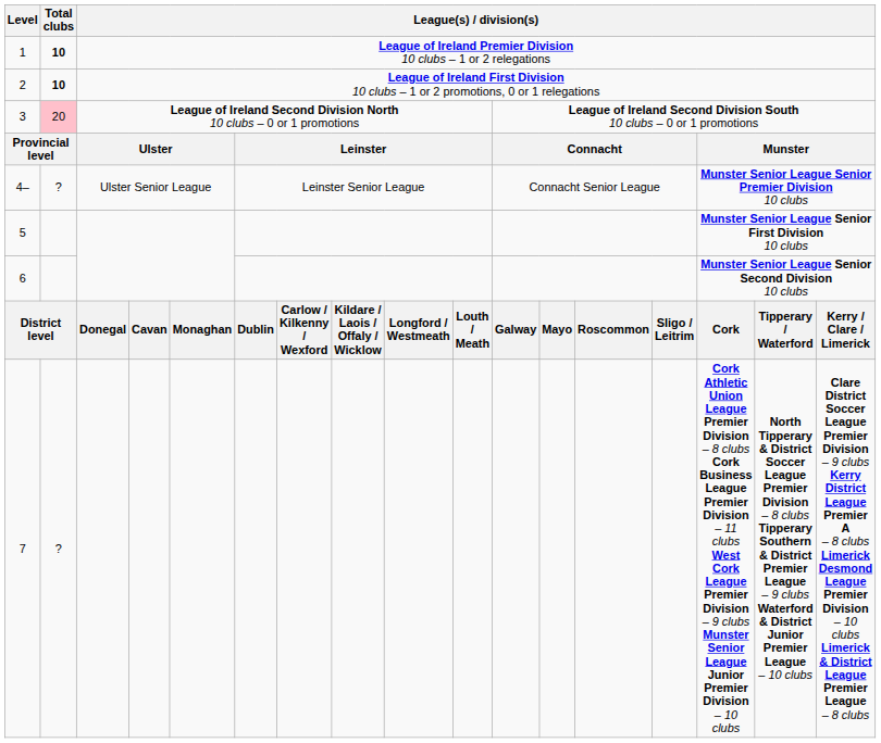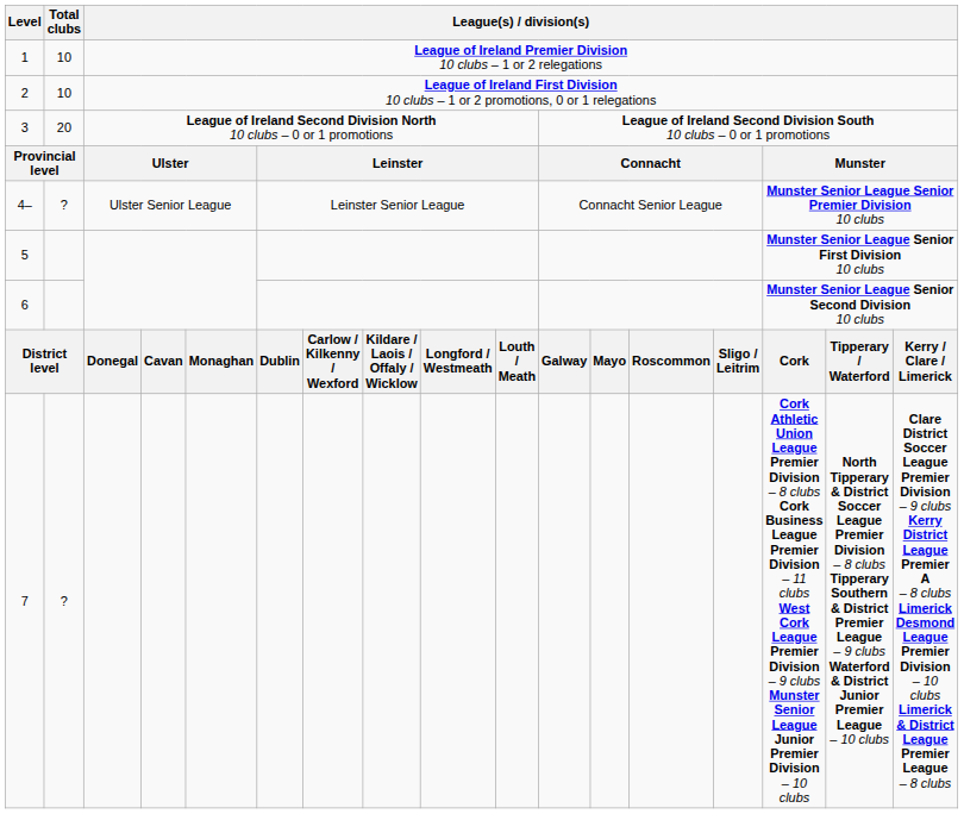1 | Total clubs: bold -> normal
2 | Total clubs: bold -> normal
3 | Total clubs: pink background -> no background
